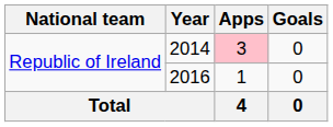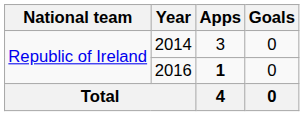2014 | Apps: pink background -> no background
2016 | Apps: normal -> bold
